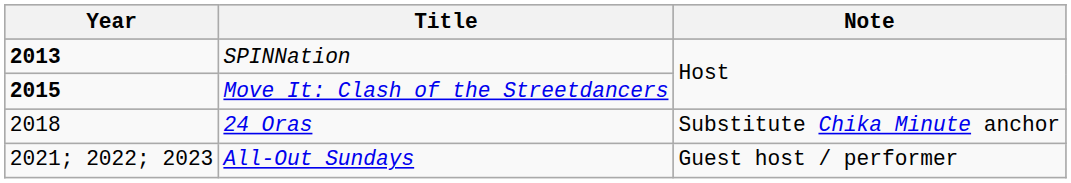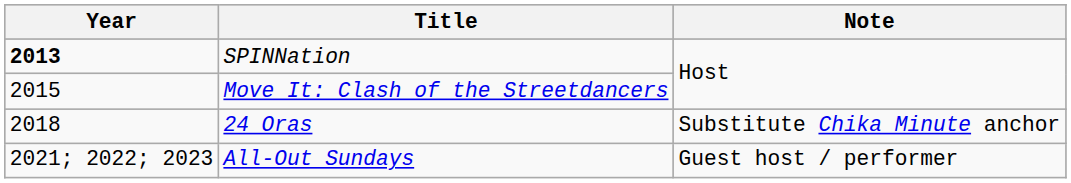Move It: Clash of the Streetdancers | Year: bold -> normal
